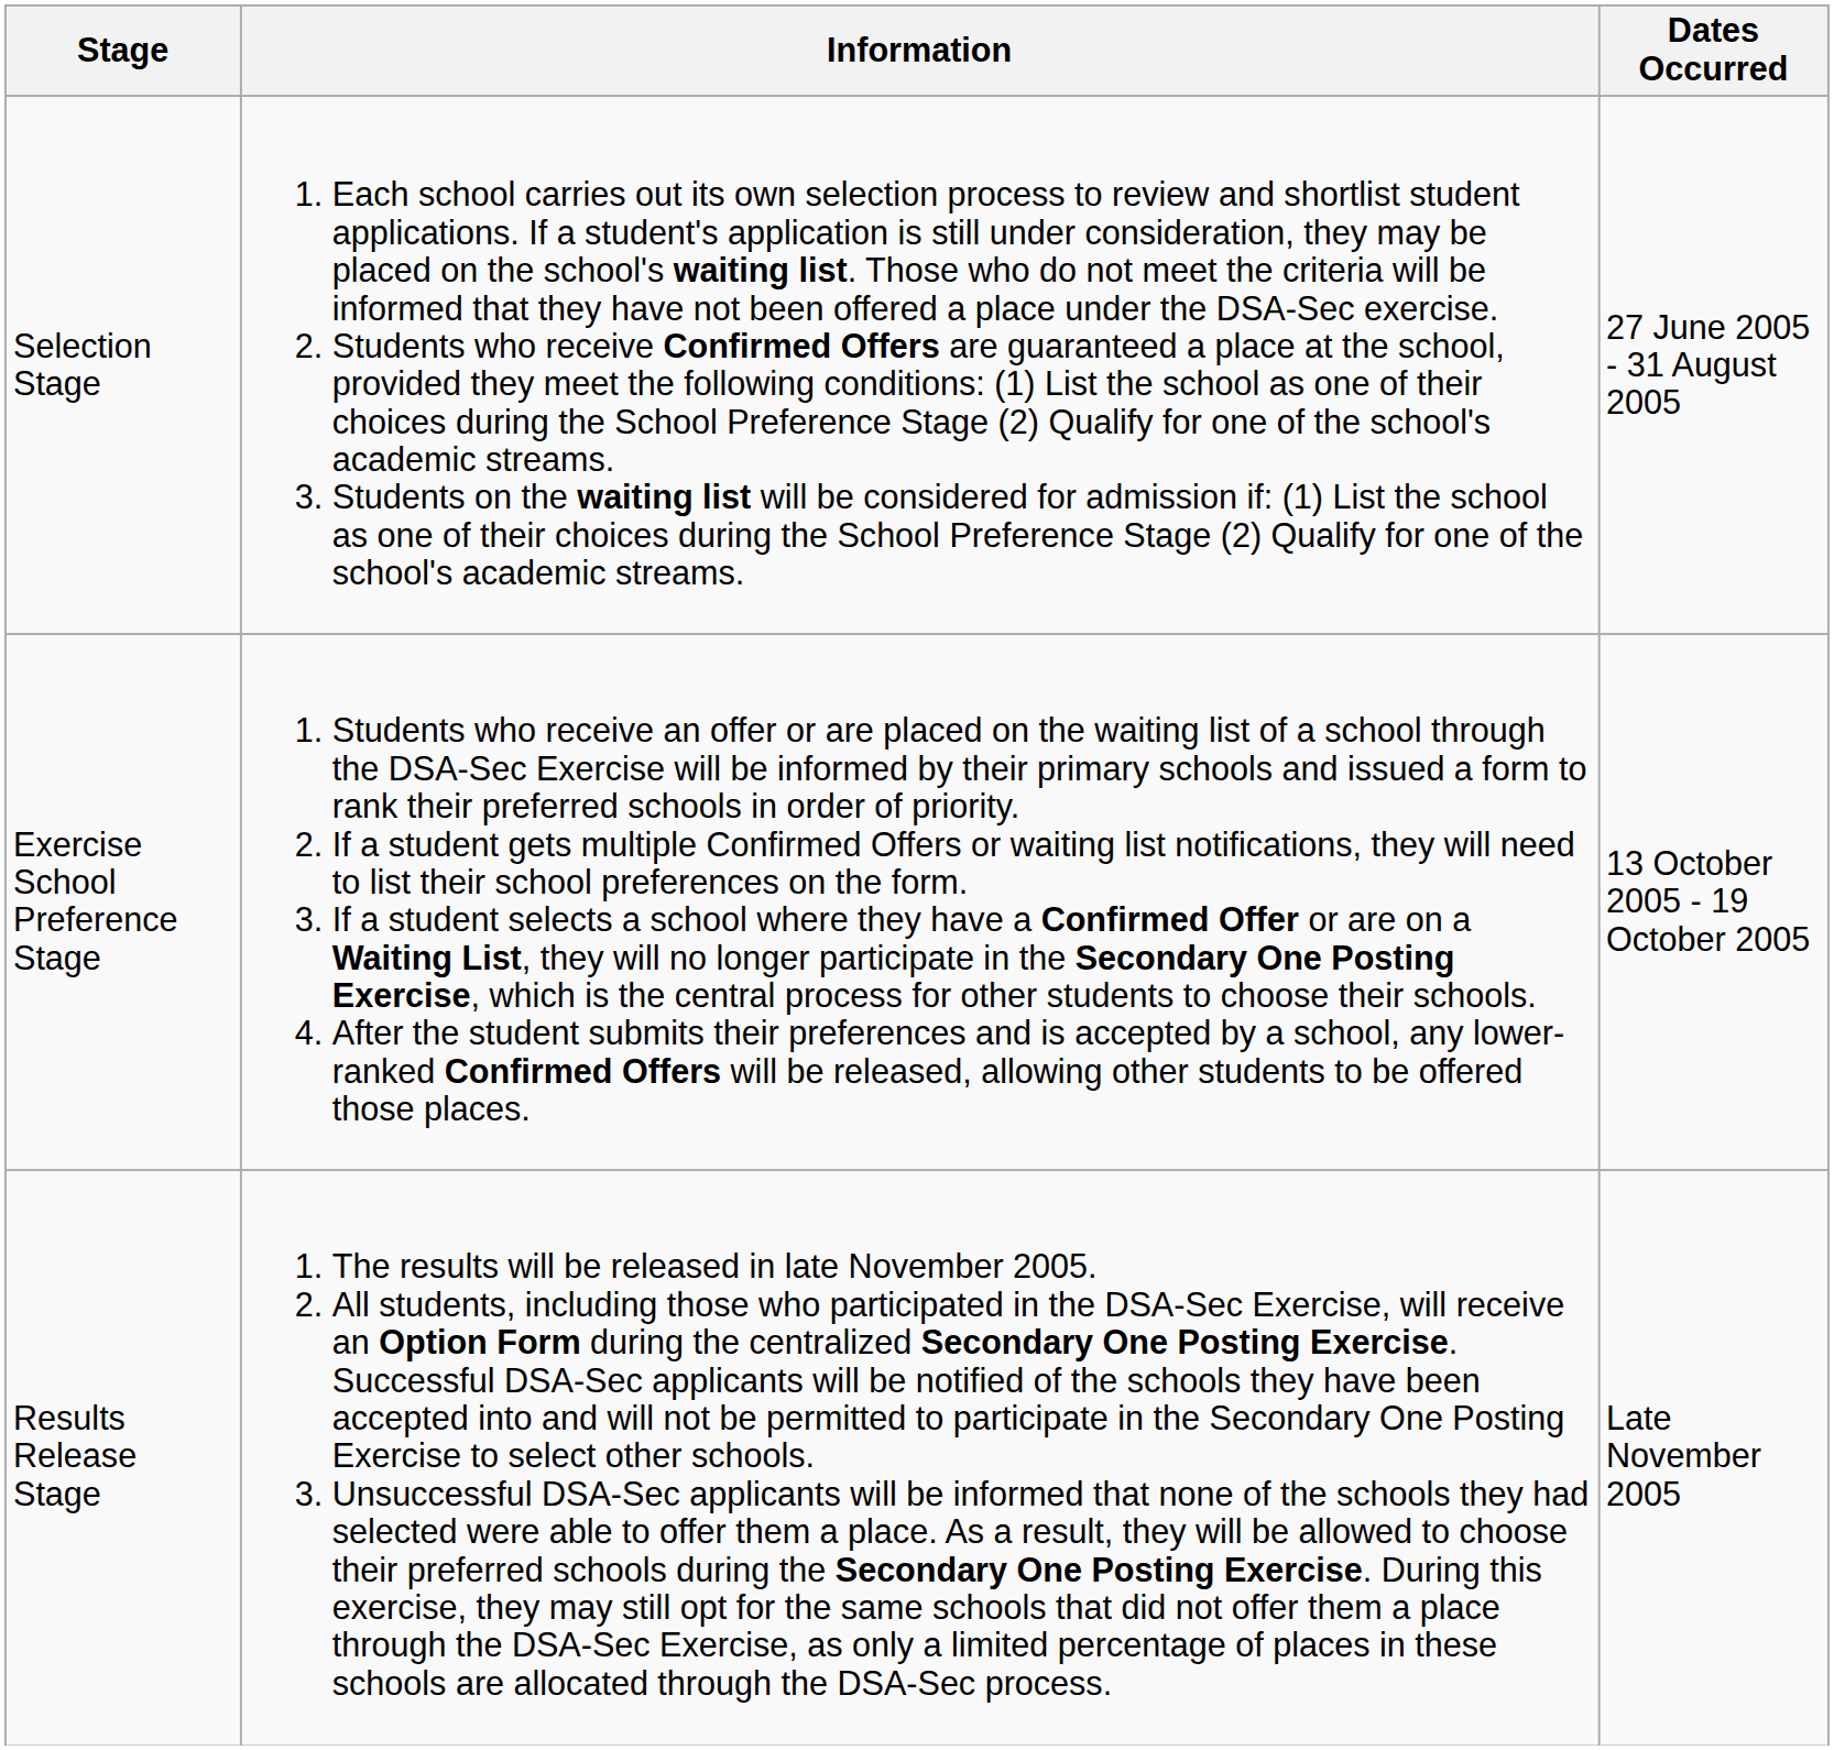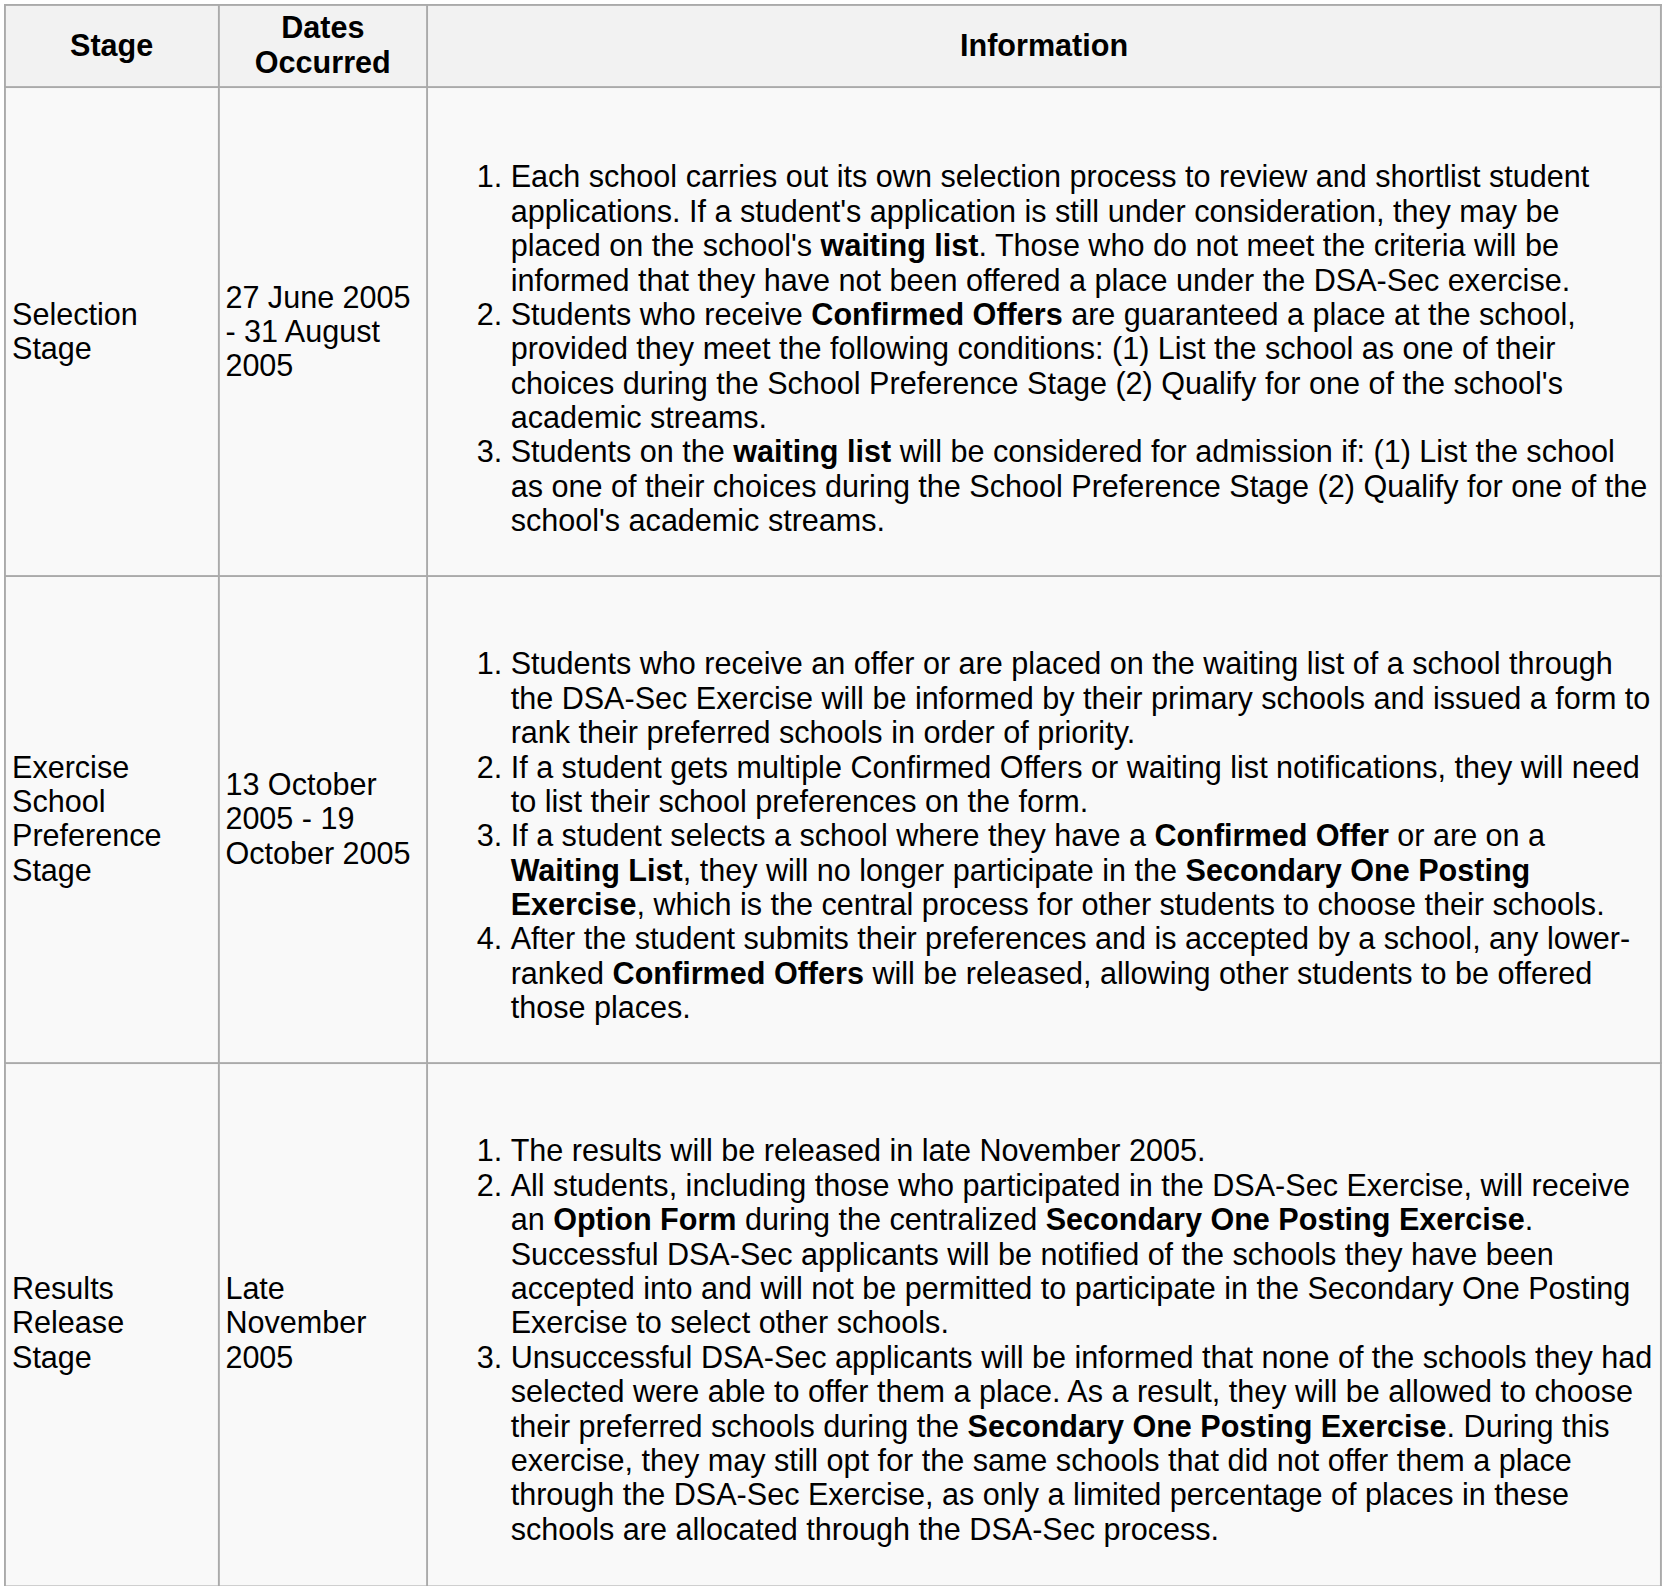columns swapped: Dates Occurred <-> Information
